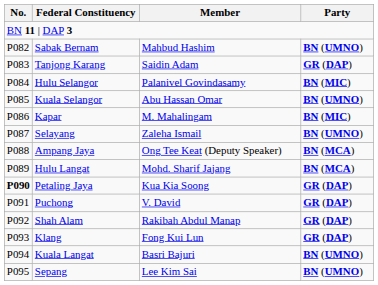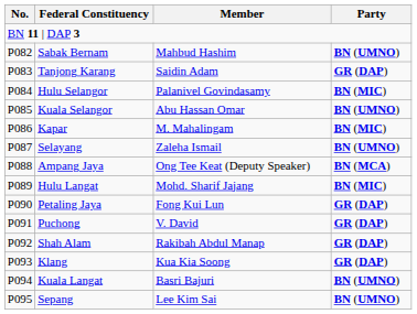Hulu Langat | Party: BN (MCA) -> BN (MIC)
Petaling Jaya | No.: bold -> normal
Petaling Jaya | Member: Kua Kia Soong -> Fong Kui Lun
Klang | Member: Fong Kui Lun -> Kua Kia Soong
